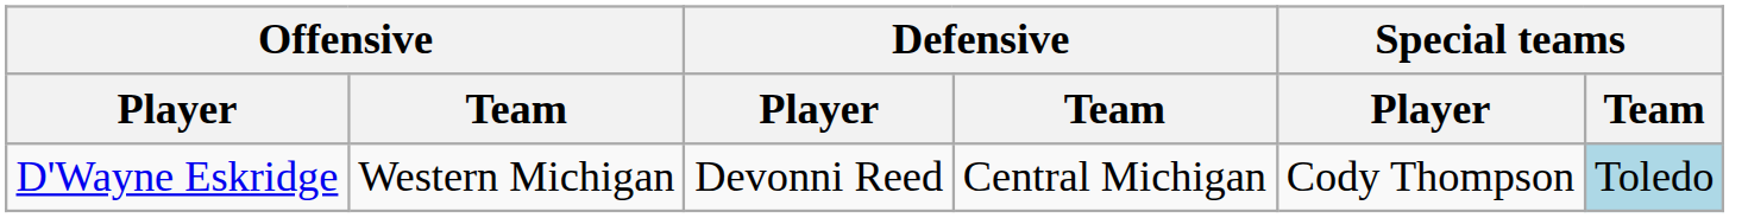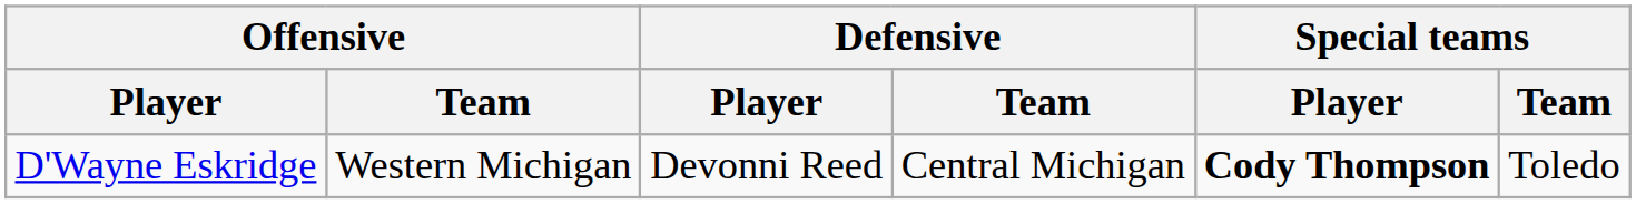D'Wayne Eskridge | Special teams / Player: normal -> bold
D'Wayne Eskridge | Special teams / Team: lightblue background -> no background
